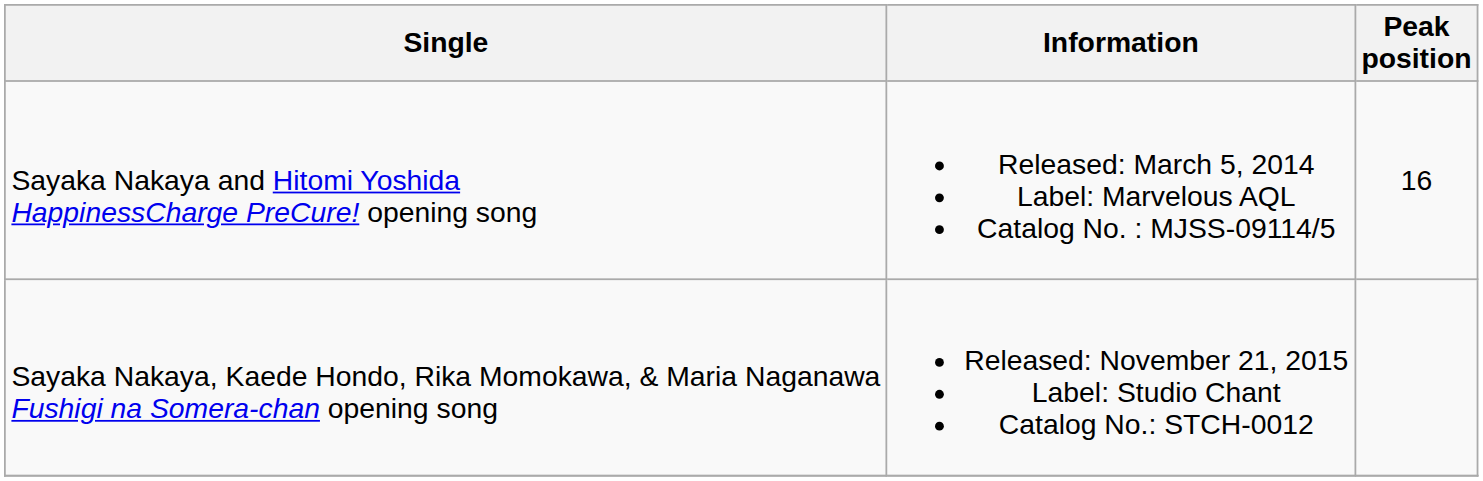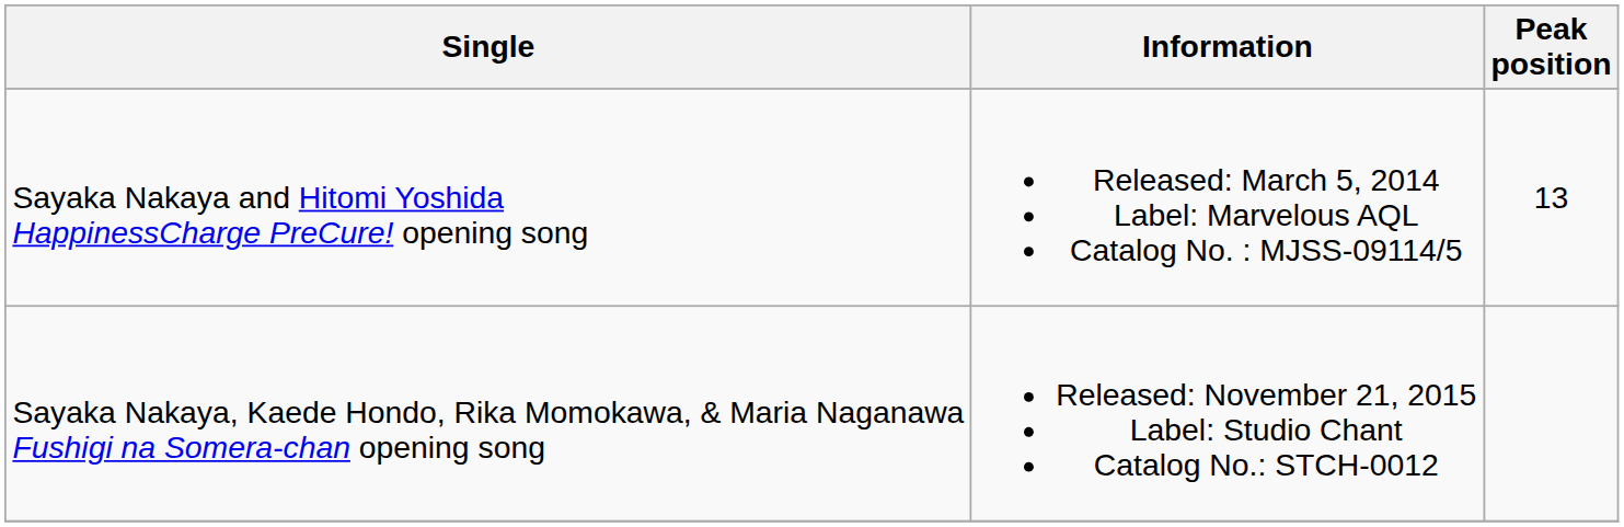row 2 | Peak position: 16 -> 13
